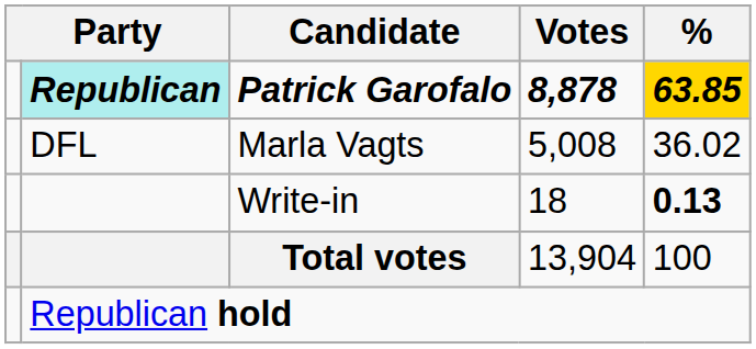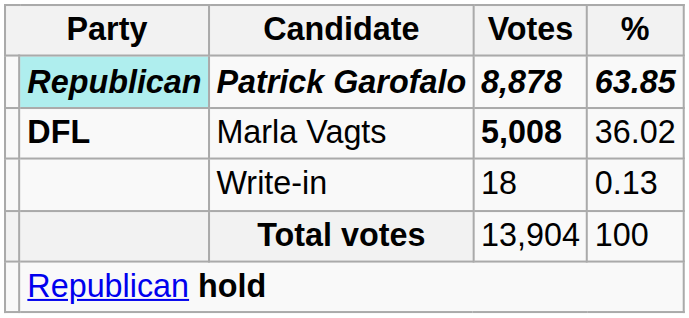Patrick Garofalo | %: gold background -> no background
Marla Vagts | column 2: normal -> bold
Marla Vagts | Votes: normal -> bold
Write-in | %: bold -> normal
